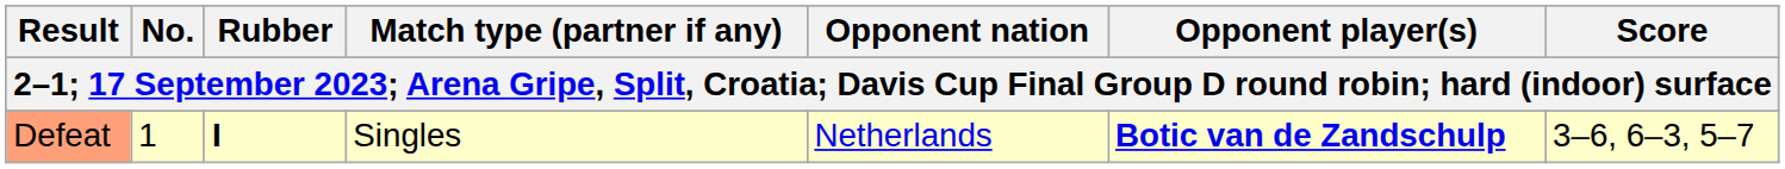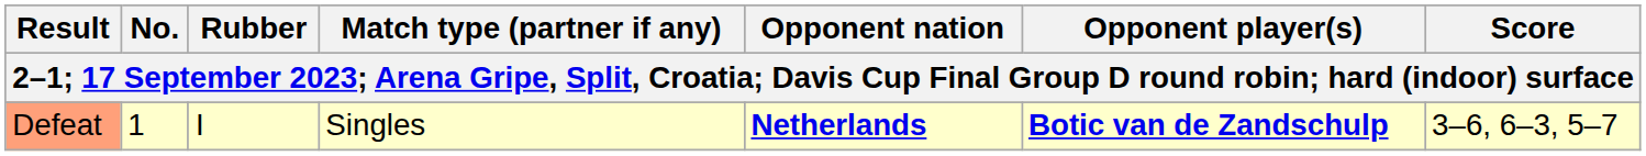Defeat | Rubber: bold -> normal
Defeat | Opponent nation: normal -> bold
